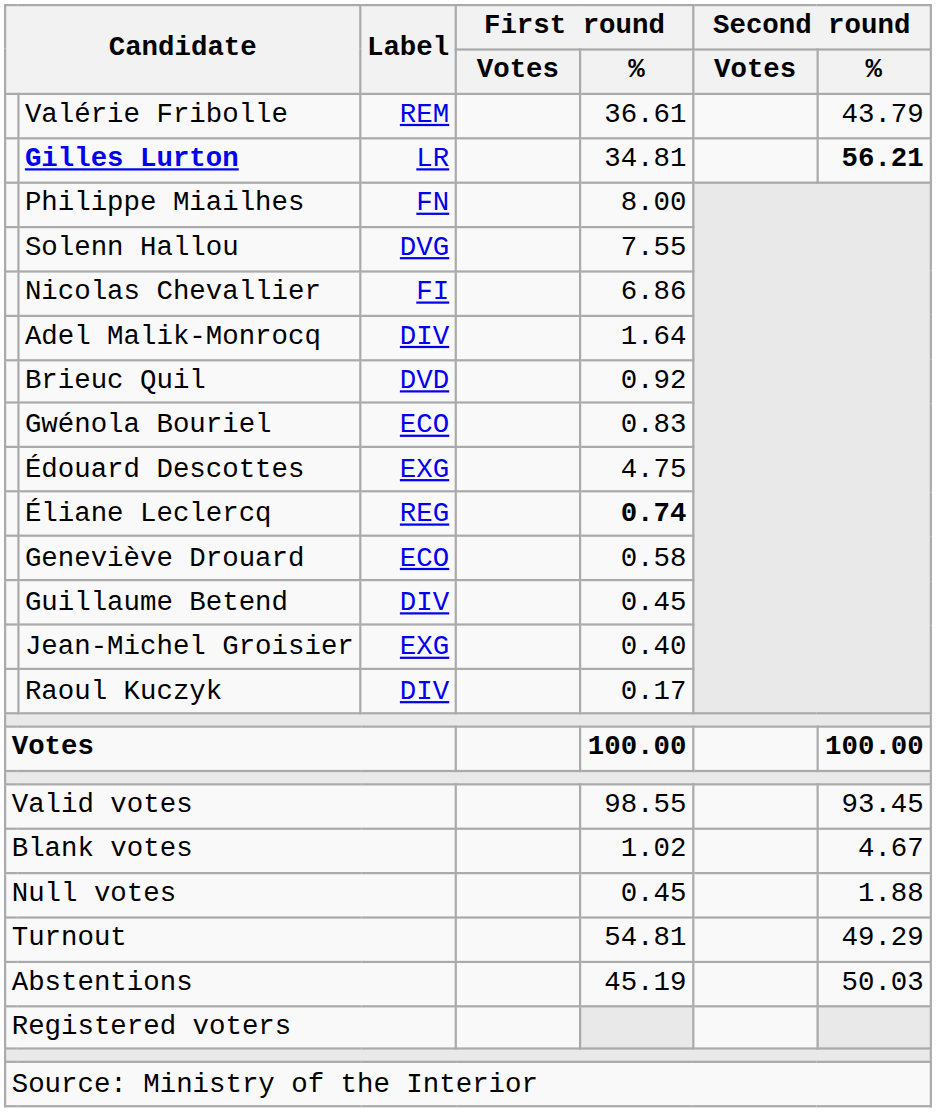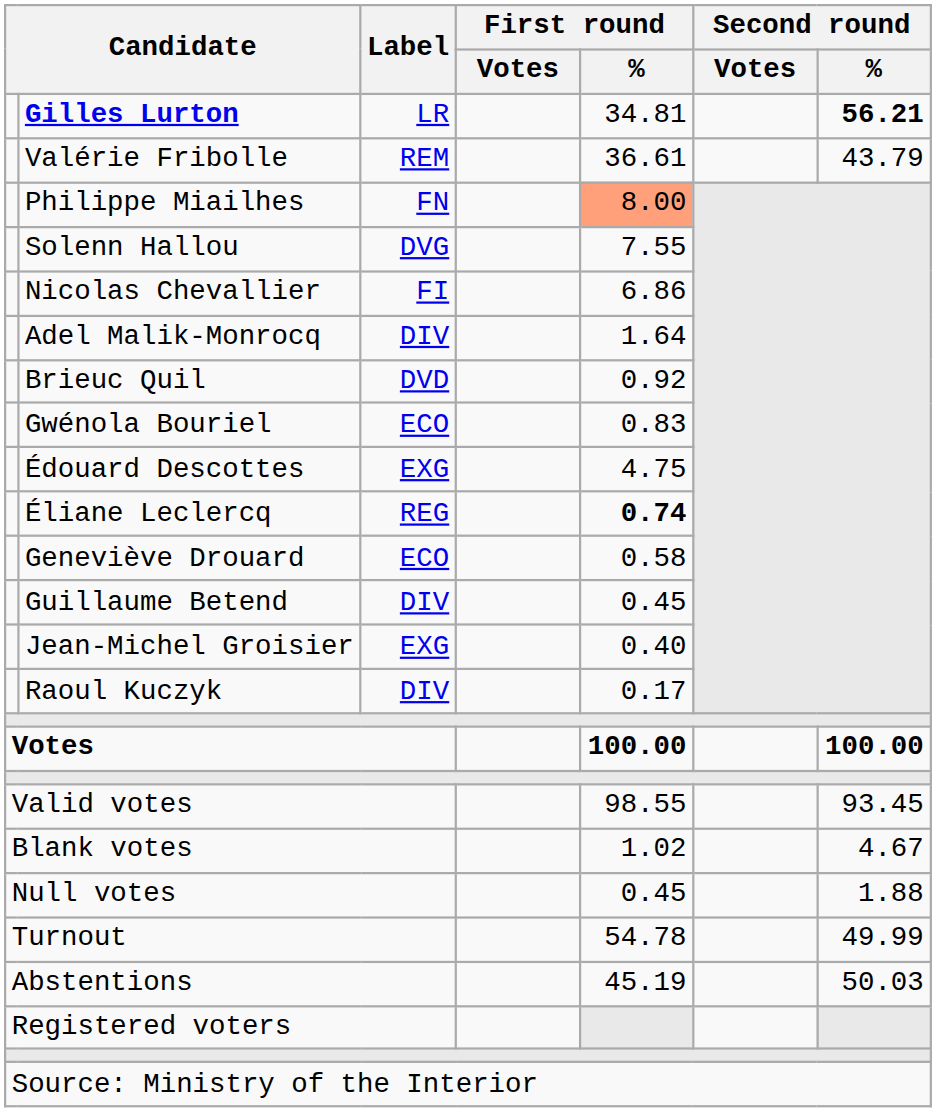rows swapped: Valérie Fribolle <-> Gilles Lurton
Philippe Miailhes | First round / %: no background -> lightsalmon background
Turnout | First round / %: 54.81 -> 54.78
Turnout | Second round / %: 49.29 -> 49.99
